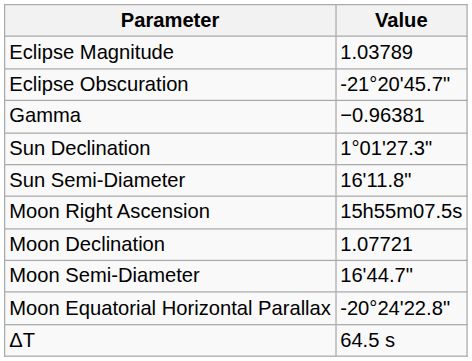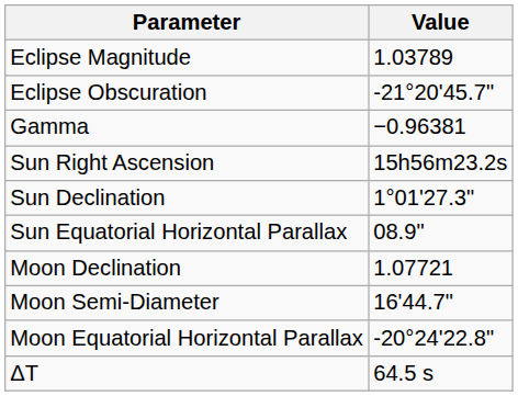+ row: Sun Right Ascension | 15h56m23.2s
- row: Sun Semi-Diameter | 16'11.8"
+ row: Sun Equatorial Horizontal Parallax | 08.9"
- row: Moon Right Ascension | 15h55m07.5s
